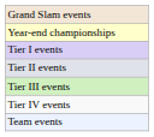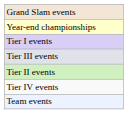row 4 | column 1: Tier II events -> Tier III events
row 5 | column 1: Tier III events -> Tier II events
